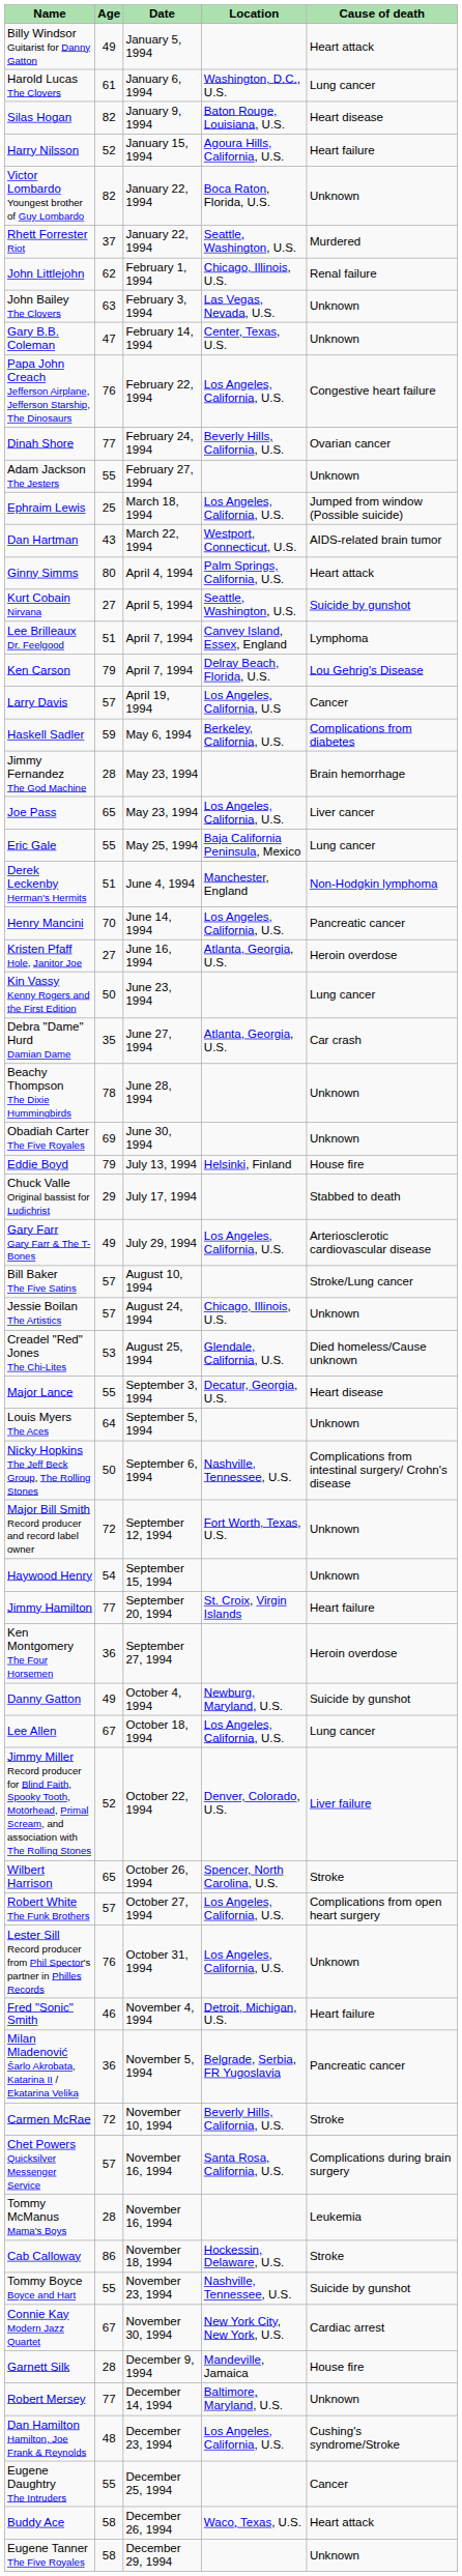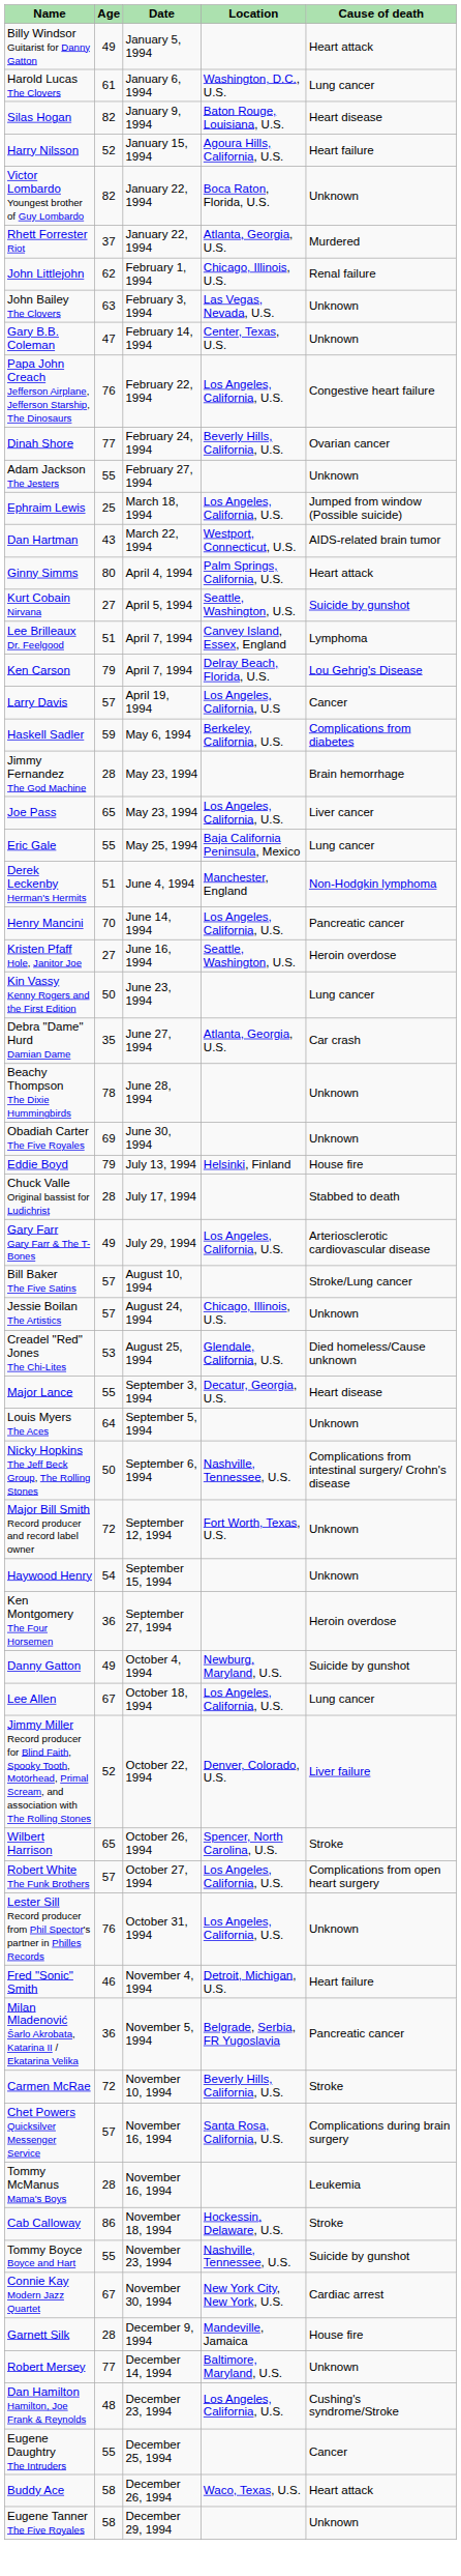Rhett Forrester Riot | Location: Seattle, Washington, U.S. -> Atlanta, Georgia, U.S.
Kristen Pfaff Hole, Janitor Joe | Location: Atlanta, Georgia, U.S. -> Seattle, Washington, U.S.
Chuck Valle Original bassist for Ludichrist | Age: 29 -> 28
- row: Jimmy Hamilton | 77 | September 20, 1994 | St. Croix, Virgin Islands | Heart failure
